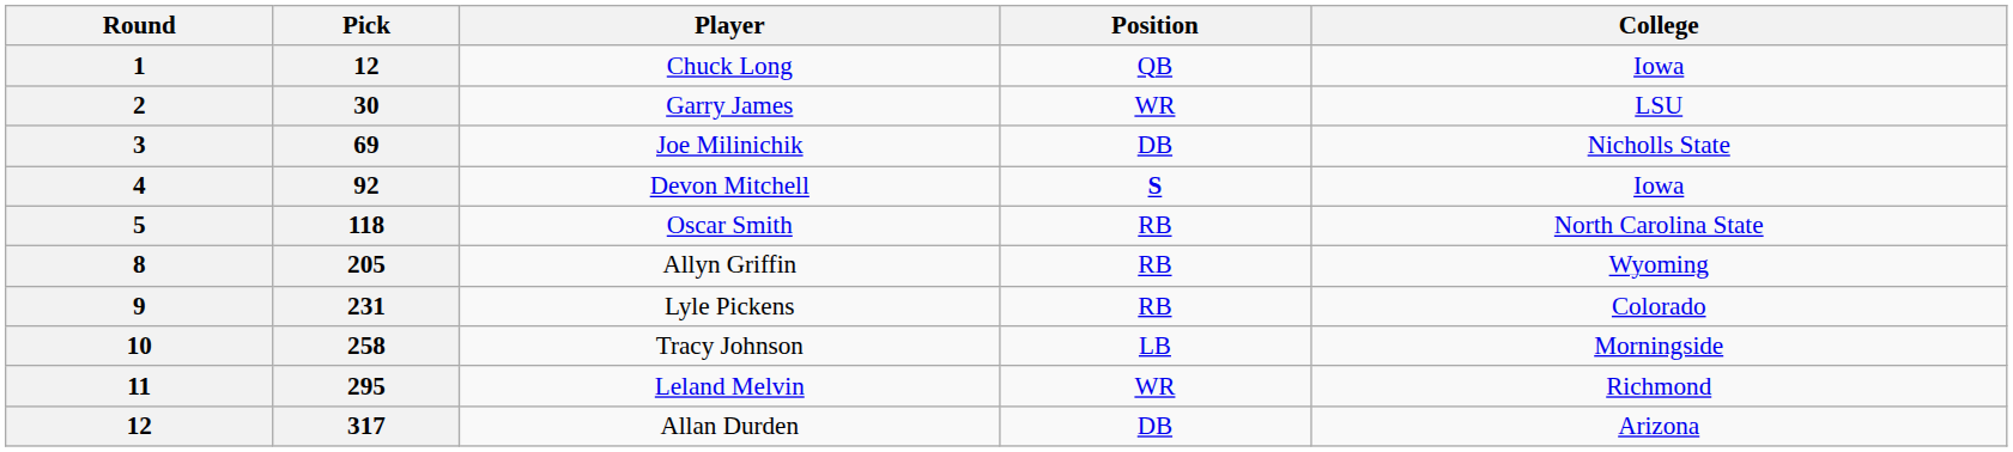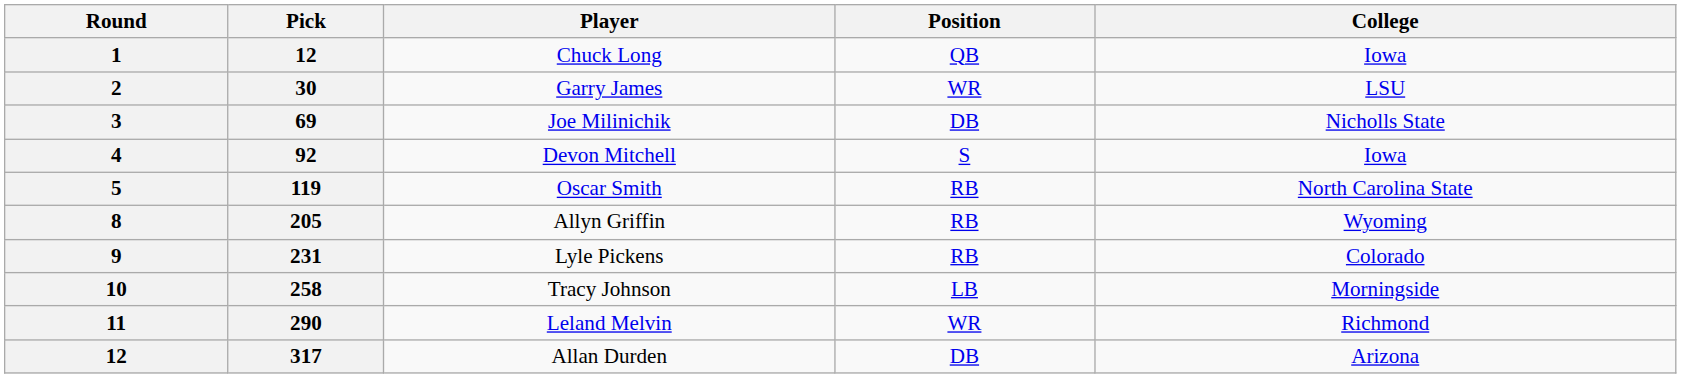Devon Mitchell | Position: bold -> normal
Oscar Smith | Pick: 118 -> 119
Leland Melvin | Pick: 295 -> 290
